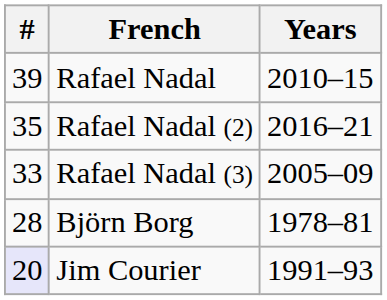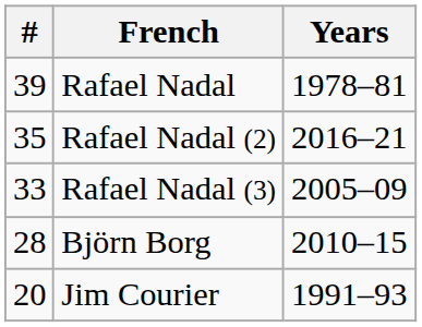Rafael Nadal | Years: 2010–15 -> 1978–81
Björn Borg | Years: 1978–81 -> 2010–15
Jim Courier | #: lavender background -> no background
